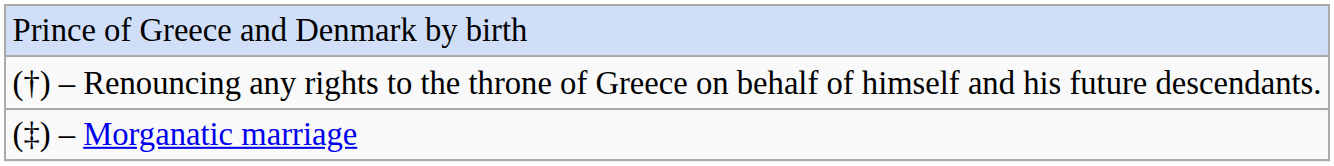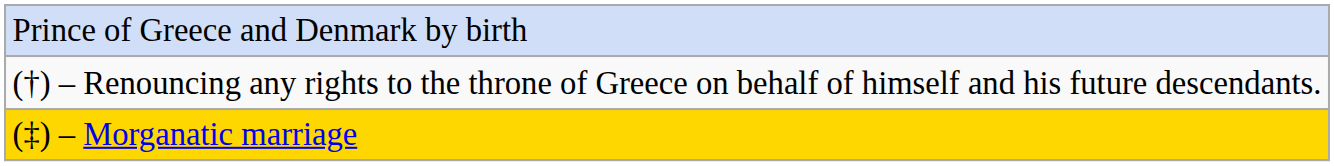row 3 | column 1: no background -> gold background
